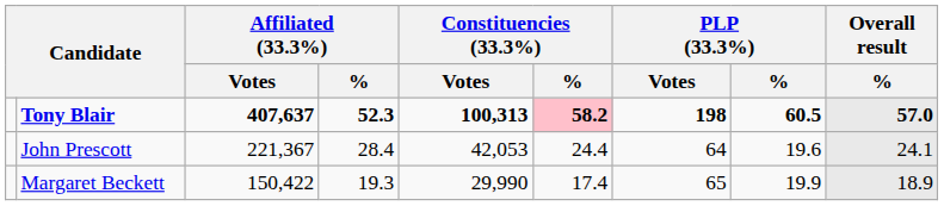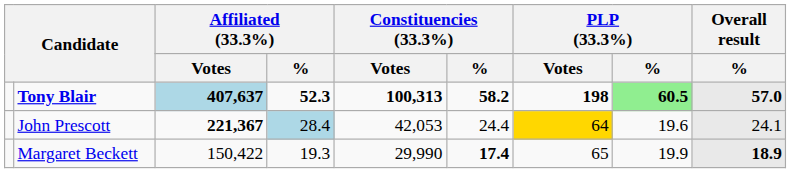Tony Blair | Affiliated (33.3%) / Votes: no background -> lightblue background
Tony Blair | Constituencies (33.3%) / %: pink background -> no background
Tony Blair | PLP (33.3%) / %: no background -> lightgreen background
John Prescott | Affiliated (33.3%) / Votes: normal -> bold
John Prescott | Affiliated (33.3%) / %: no background -> lightblue background
John Prescott | PLP (33.3%) / Votes: no background -> gold background
Margaret Beckett | Constituencies (33.3%) / %: normal -> bold
Margaret Beckett | Overall result / %: normal -> bold
